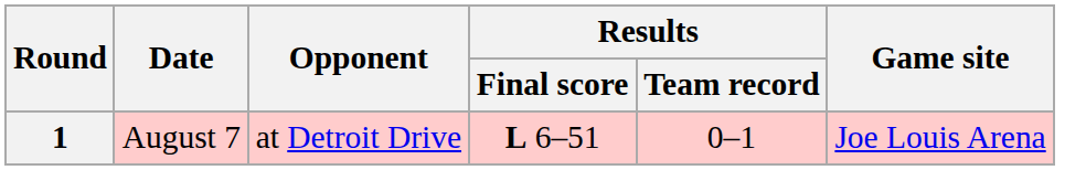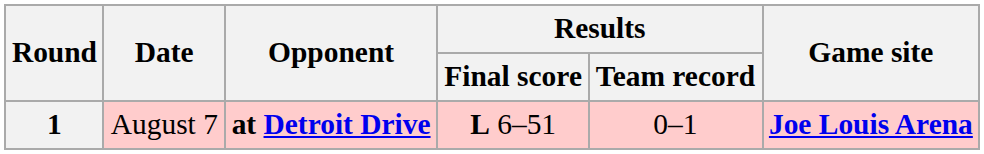1 | Opponent: normal -> bold
1 | Game site: normal -> bold
